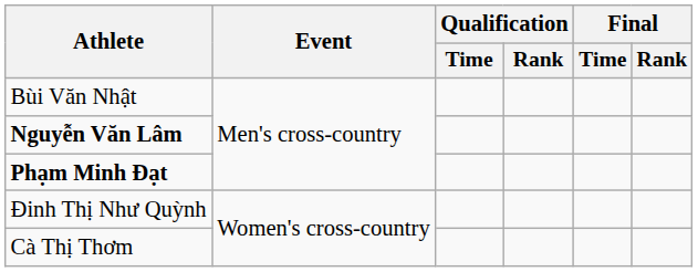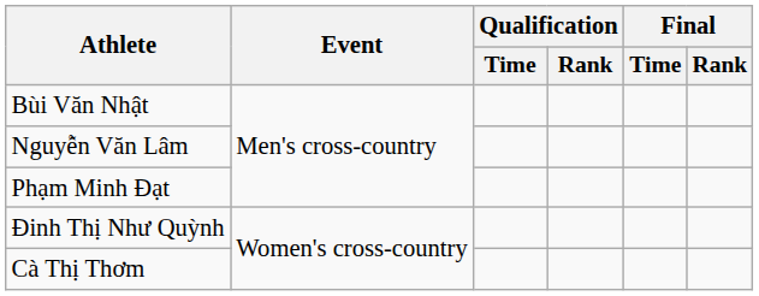Nguyễn Văn Lâm | Athlete: bold -> normal
Phạm Minh Đạt | Athlete: bold -> normal
